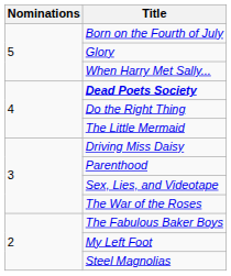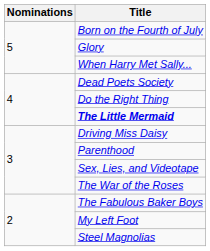Dead Poets Society | Title: bold -> normal
The Little Mermaid | Title: normal -> bold
